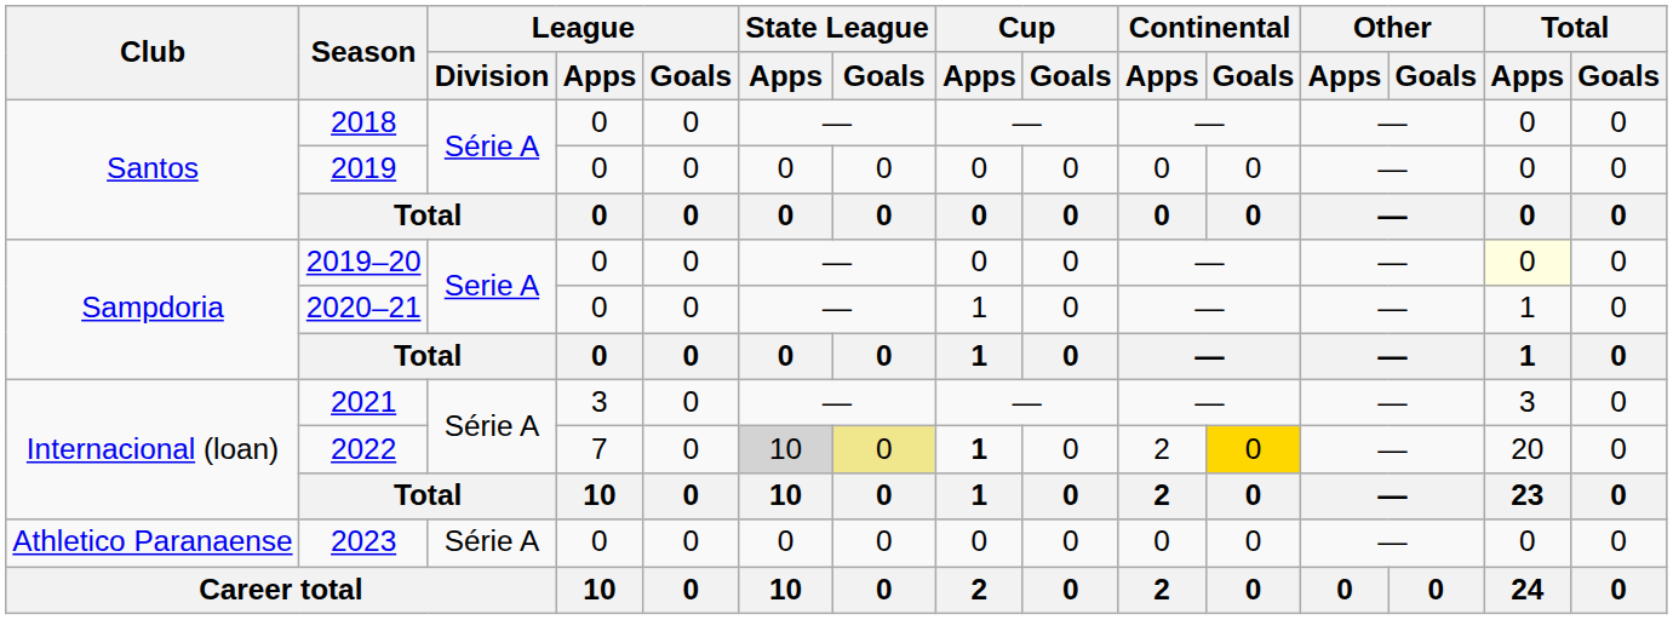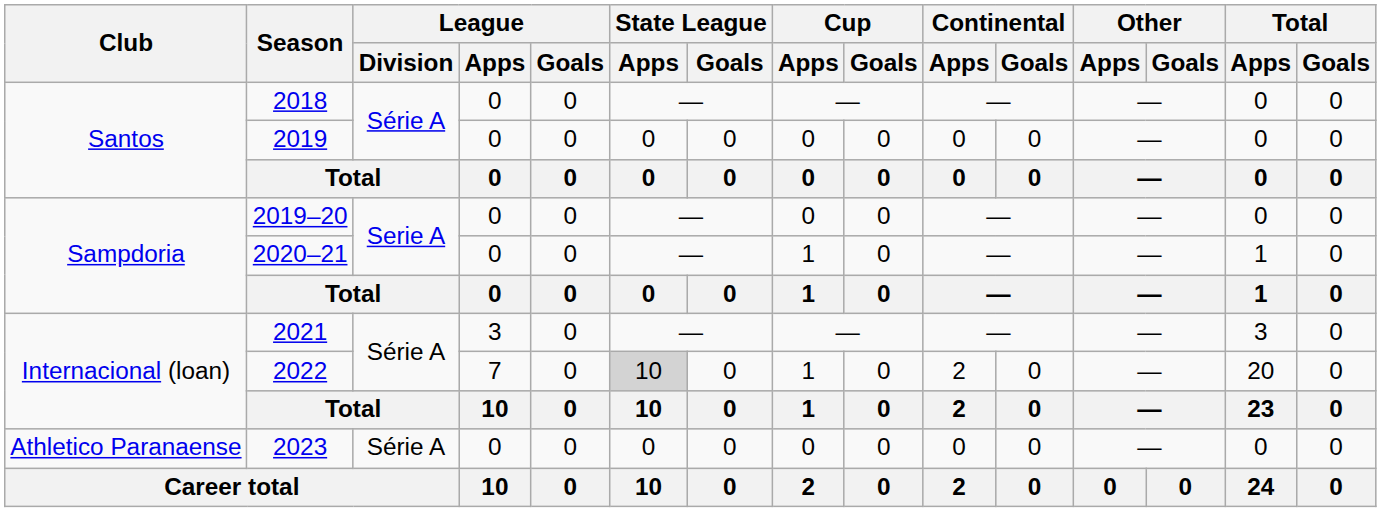2019–20 | Total / Apps: lightyellow background -> no background
2022 | State League / Goals: khaki background -> no background
2022 | Cup / Apps: bold -> normal
2022 | Continental / Goals: gold background -> no background
